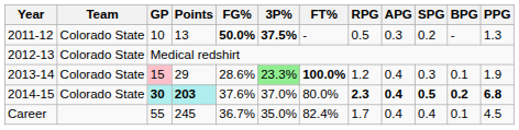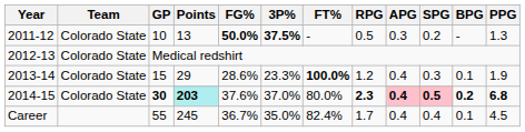2013-14 | GP: pink background -> no background
2013-14 | 3P%: lightgreen background -> no background
2014-15 | GP: paleturquoise background -> no background
2014-15 | APG: no background -> pink background
2014-15 | SPG: no background -> pink background
